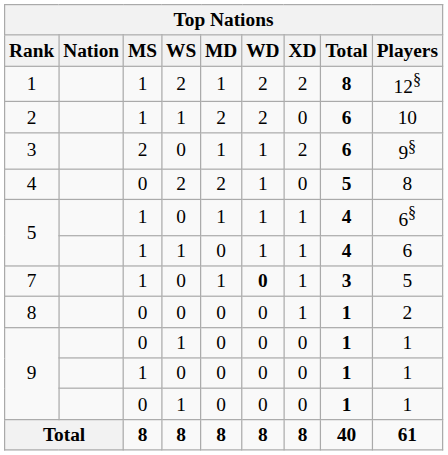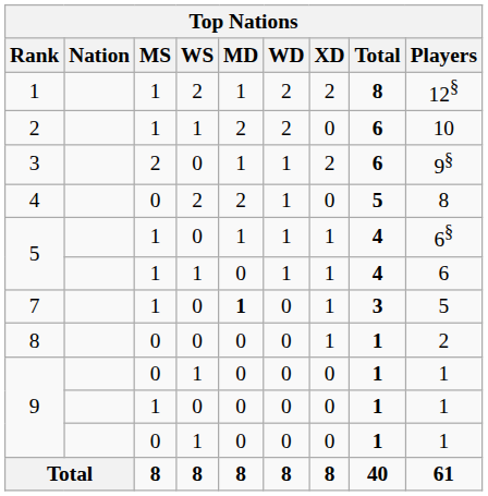7 | MD: normal -> bold
7 | WD: bold -> normal
